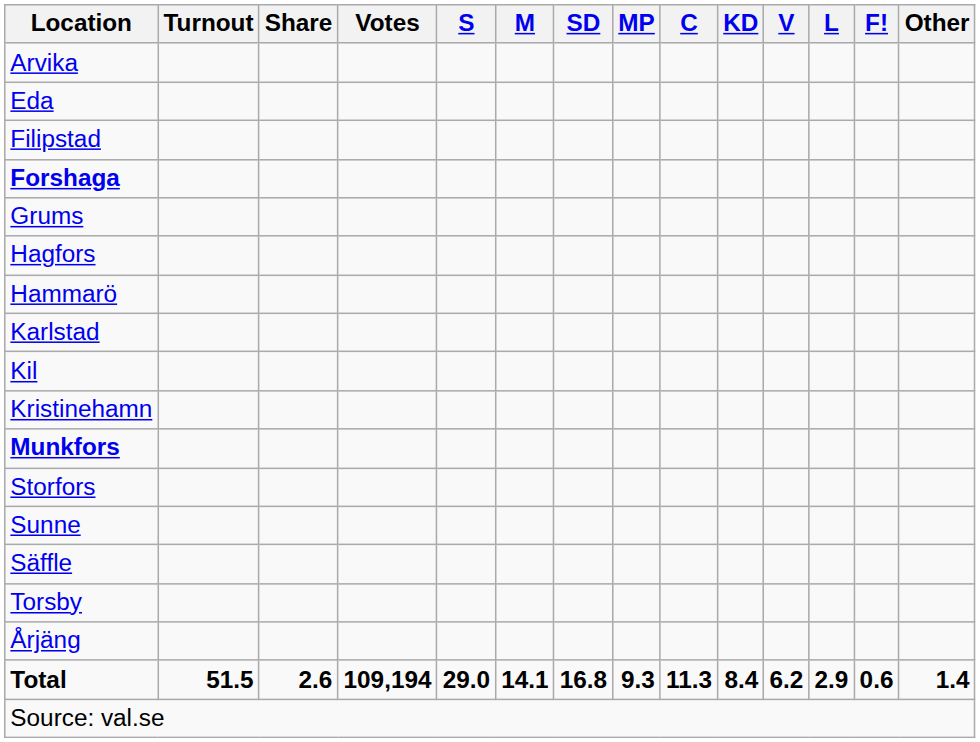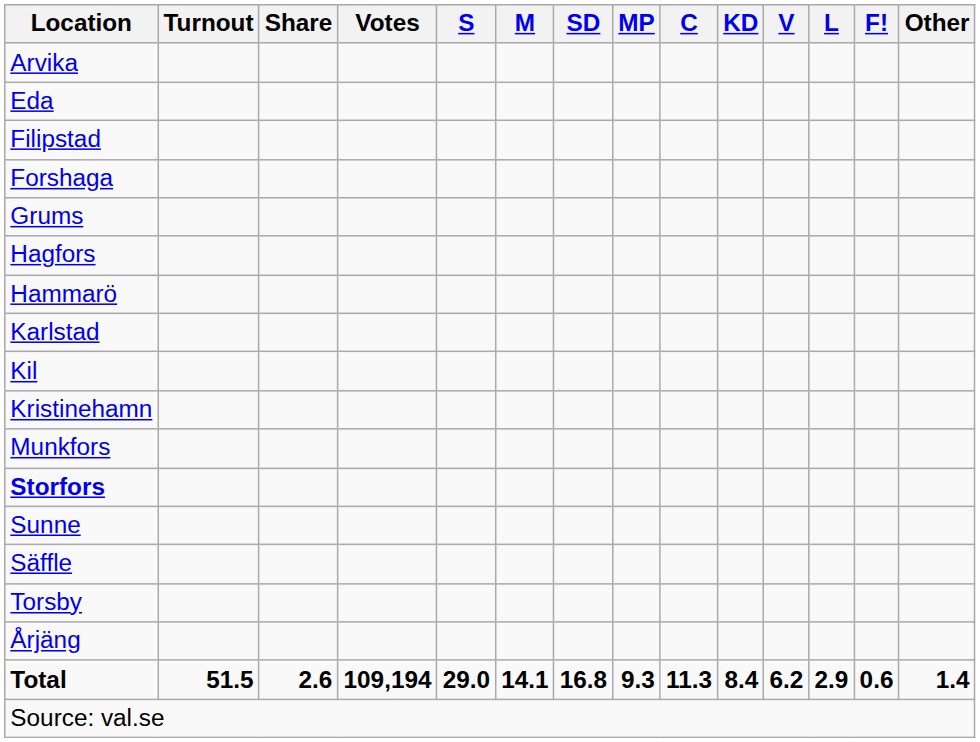Forshaga | Location: bold -> normal
Munkfors | Location: bold -> normal
Storfors | Location: normal -> bold
